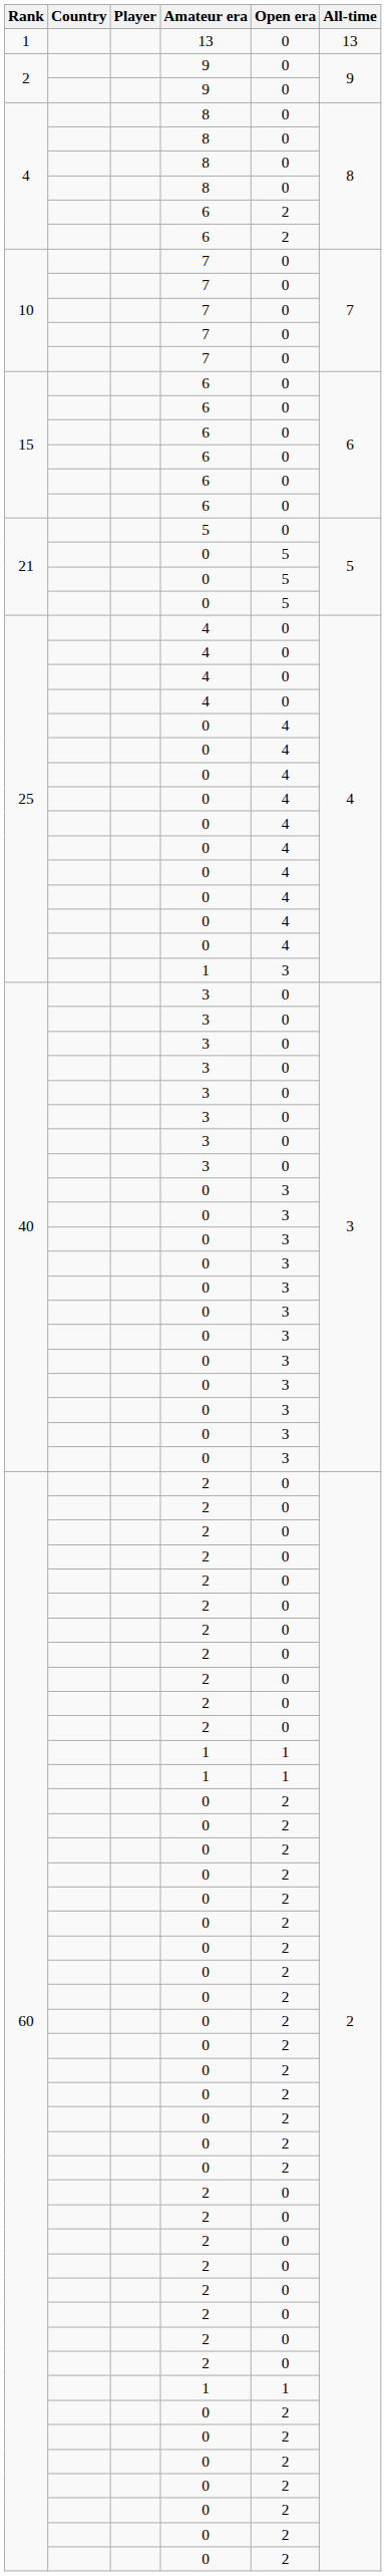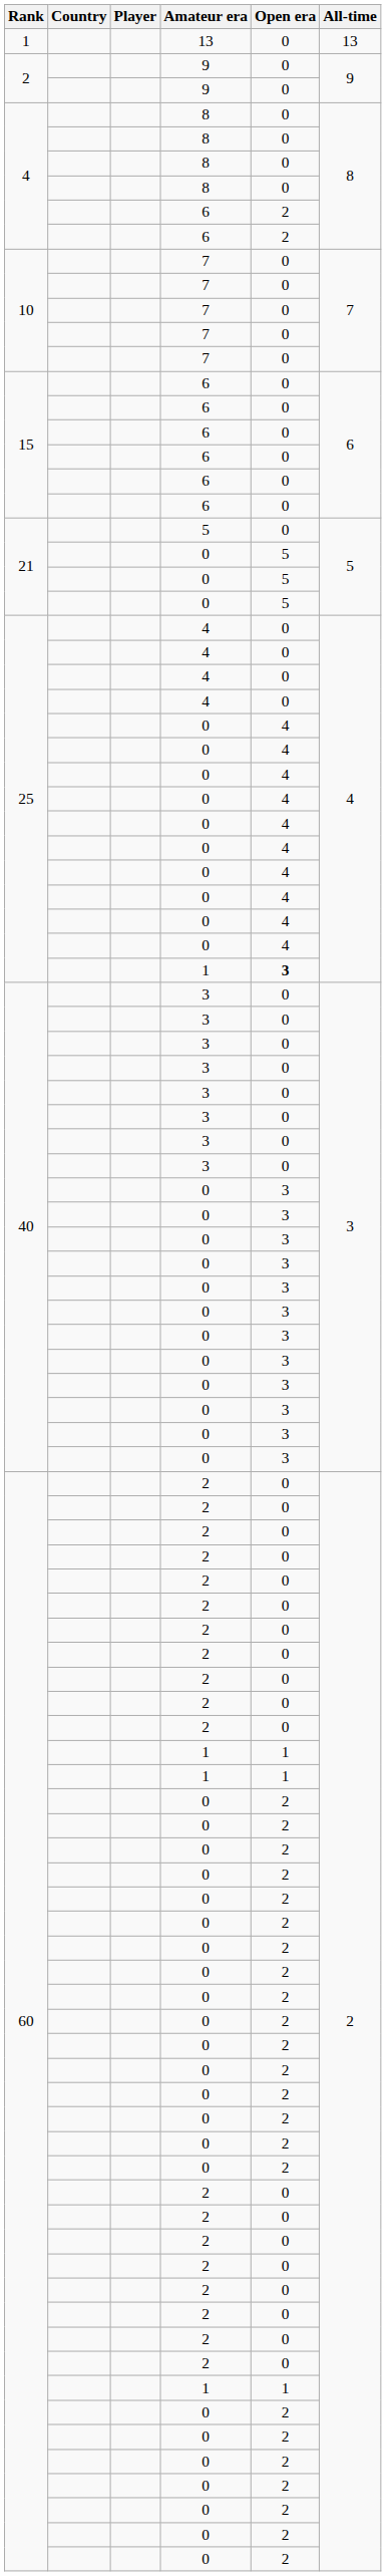25 / 1 | Open era: normal -> bold
